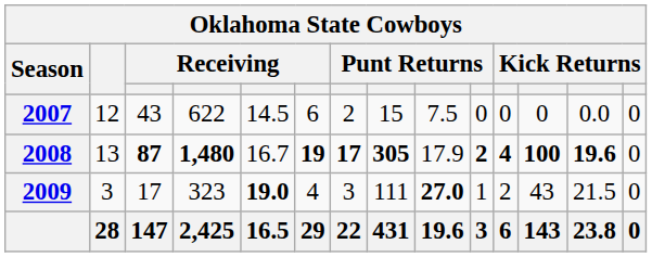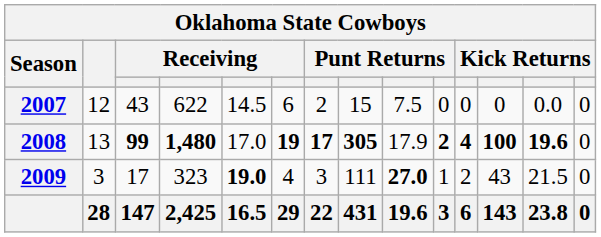2008 | column 3: 87 -> 99
2008 | column 5: 16.7 -> 17.0
